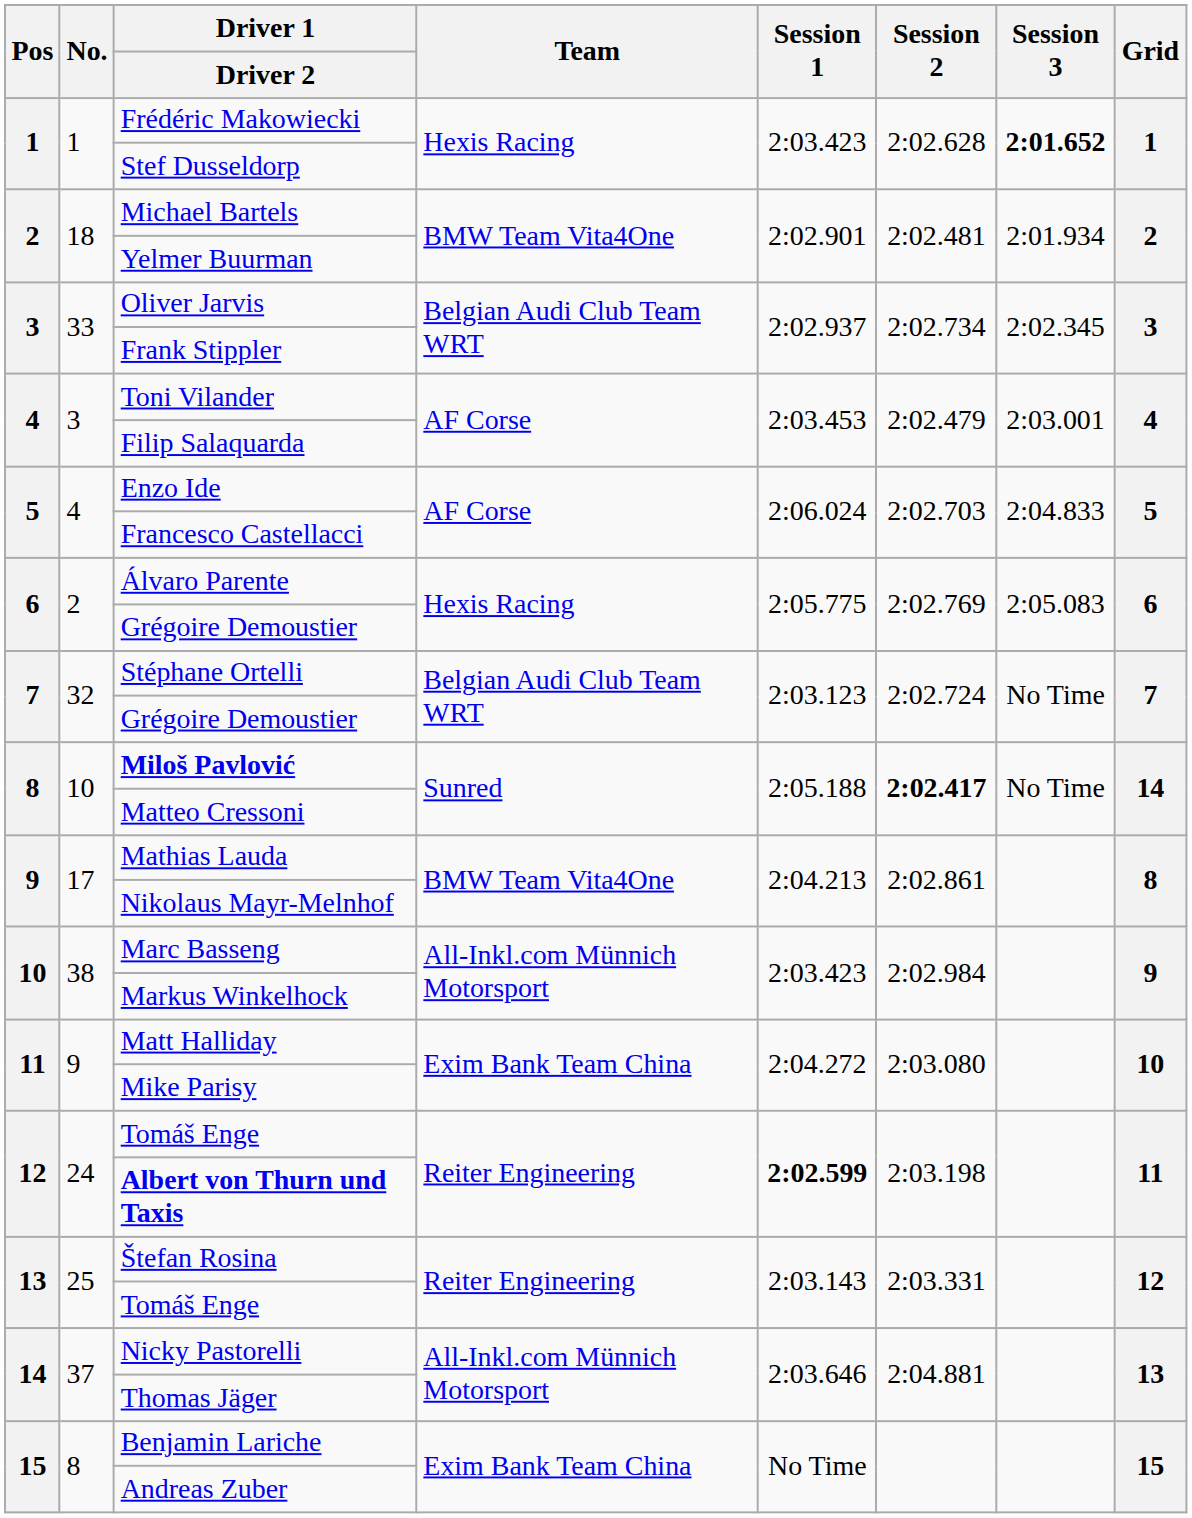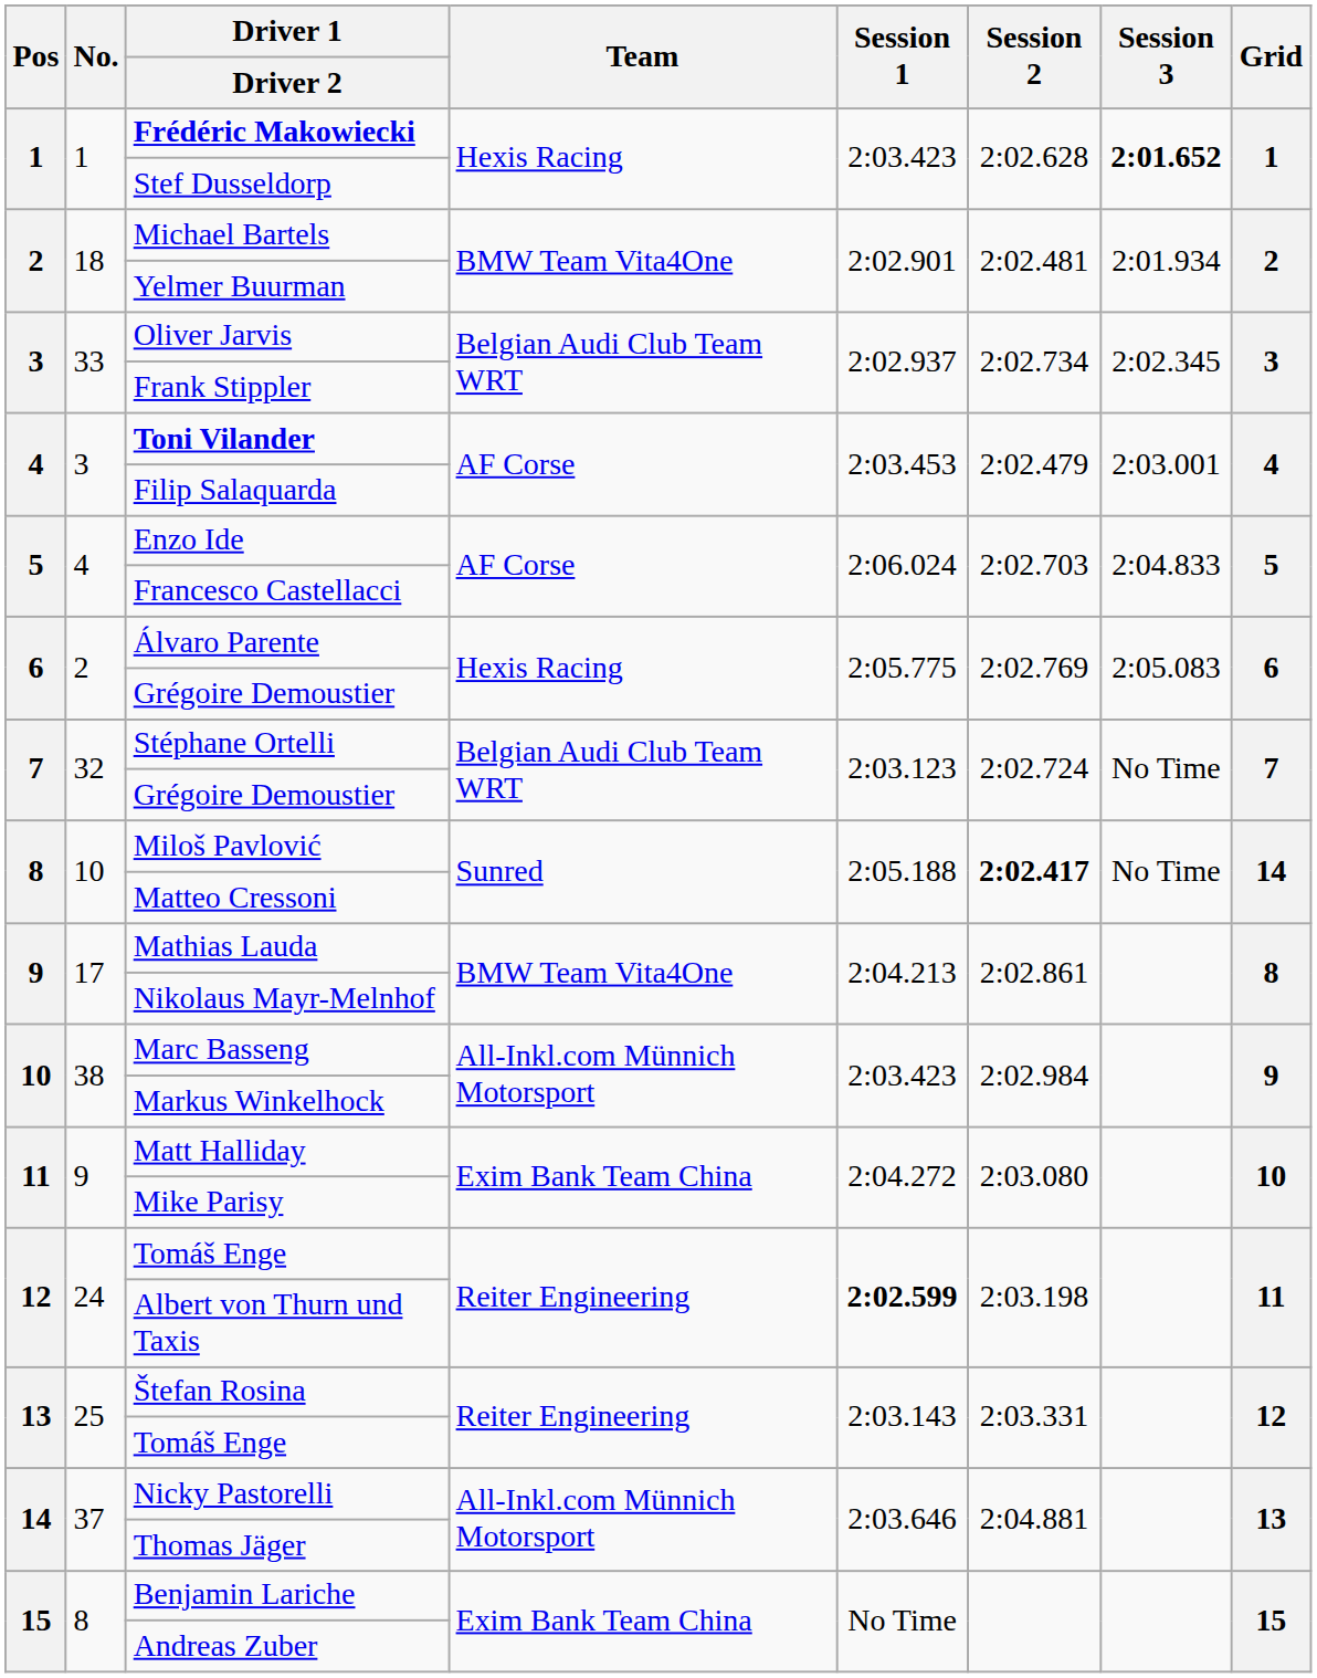Frédéric Makowiecki | Driver 1 / Driver 2: normal -> bold
Toni Vilander | Driver 1 / Driver 2: normal -> bold
Miloš Pavlović | Driver 1 / Driver 2: bold -> normal
Albert von Thurn und Taxis | Driver 1 / Driver 2: bold -> normal
